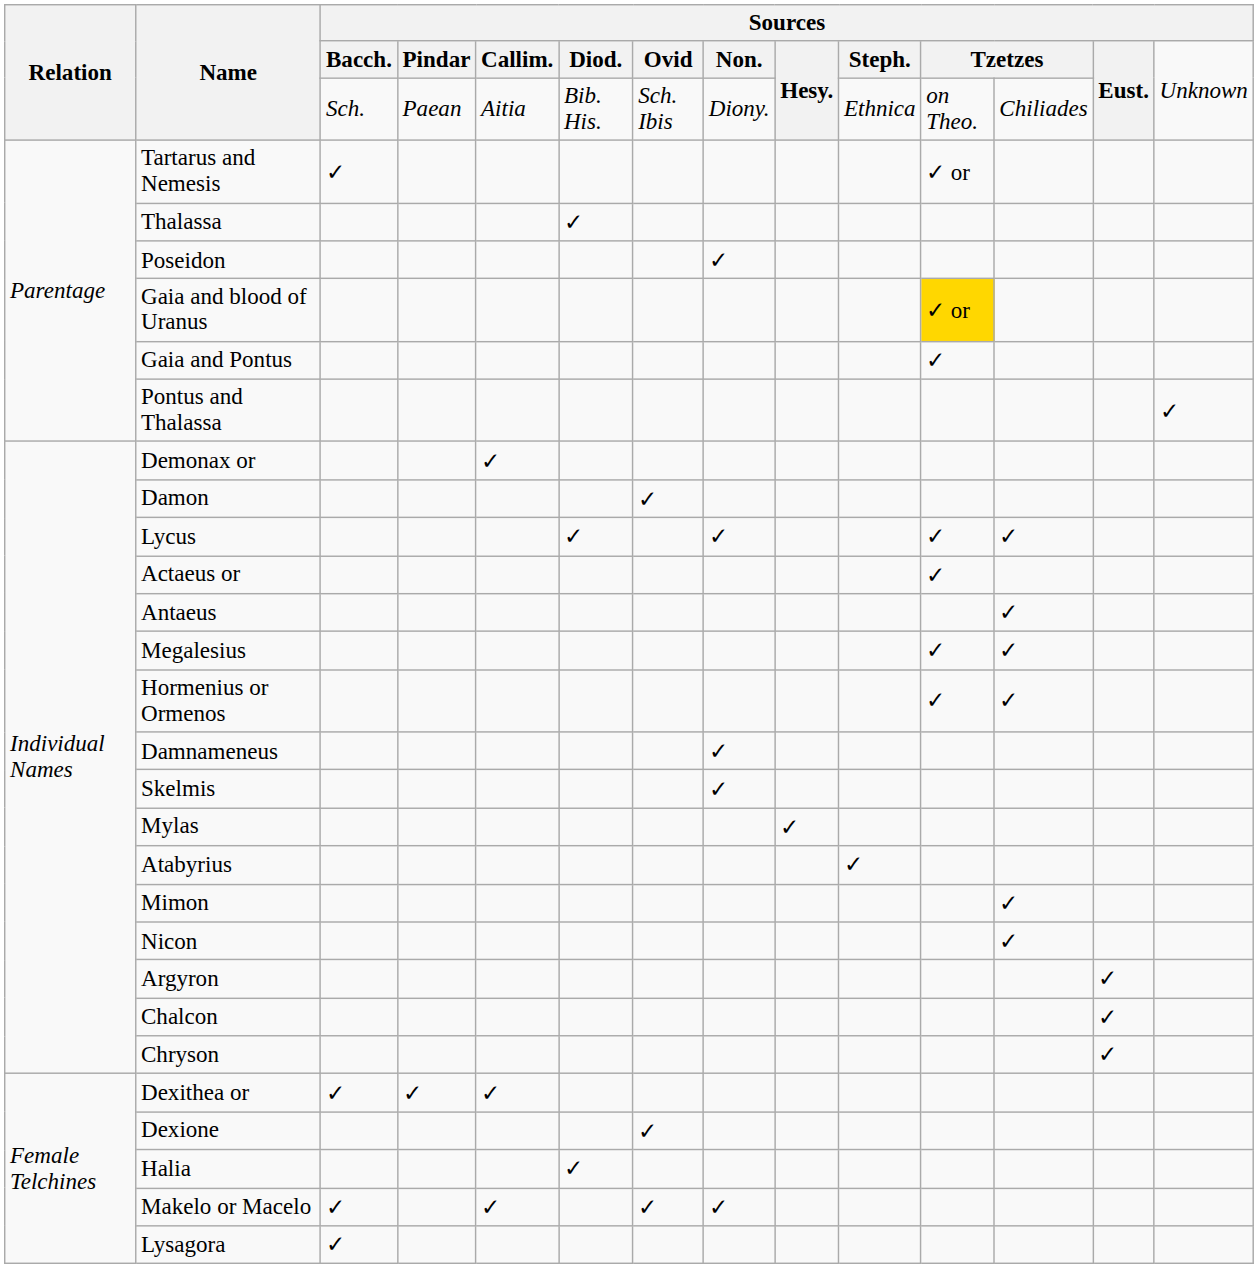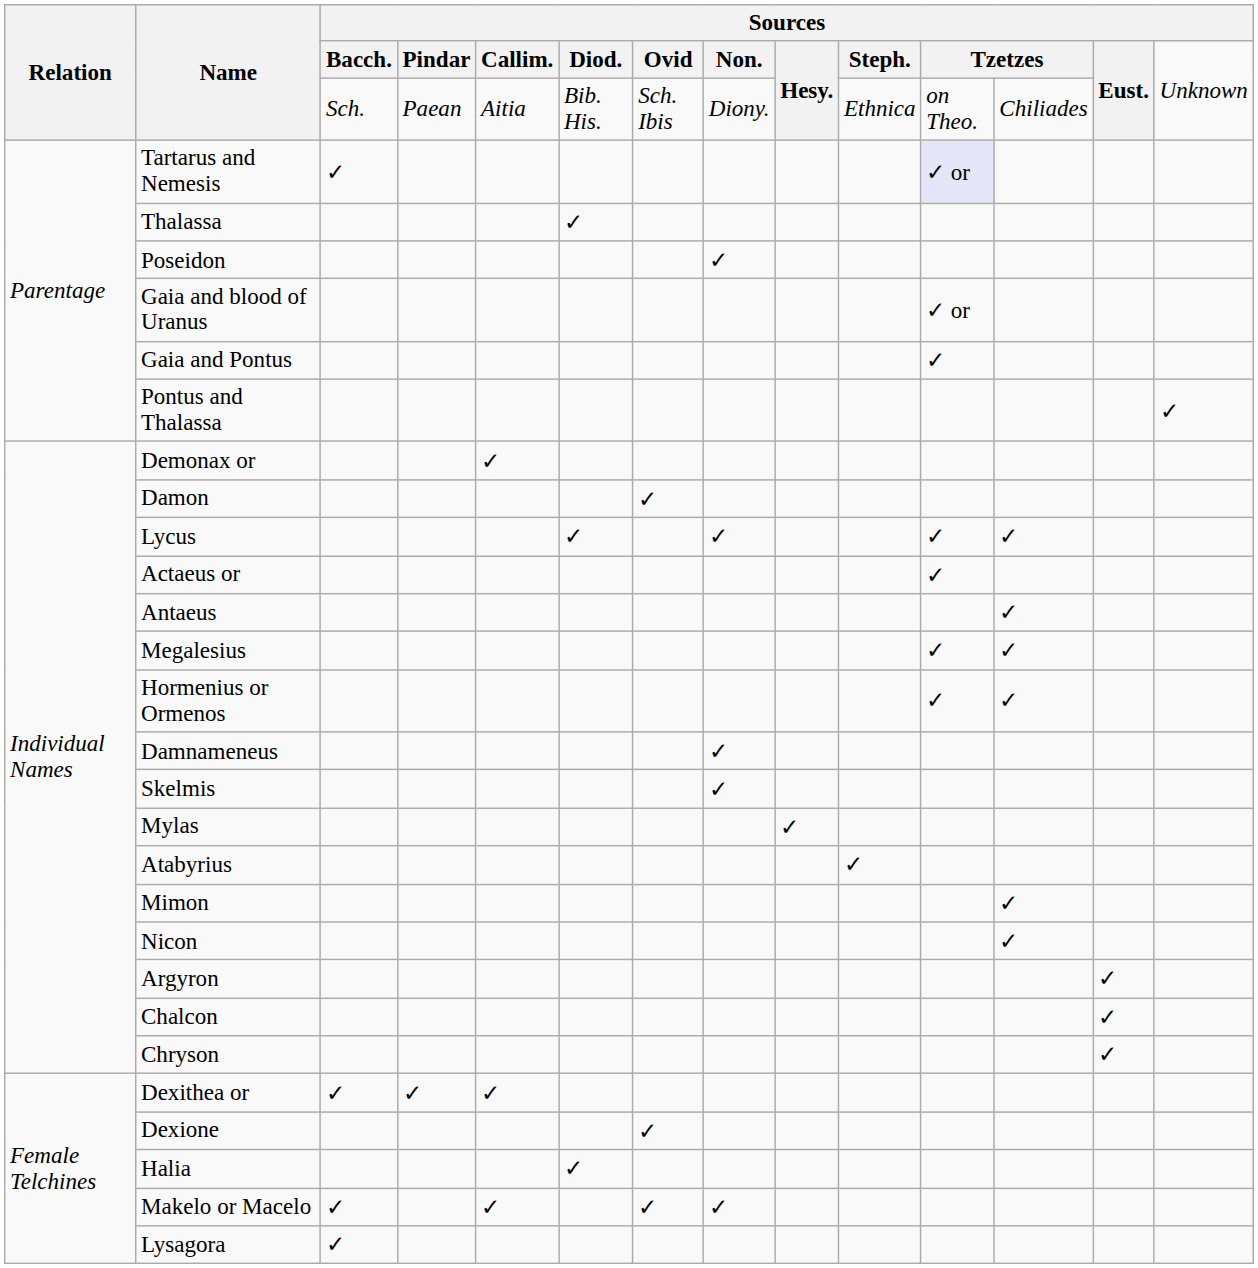Tartarus and Nemesis | column 11: no background -> lavender background
Gaia and blood of Uranus | column 11: gold background -> no background
